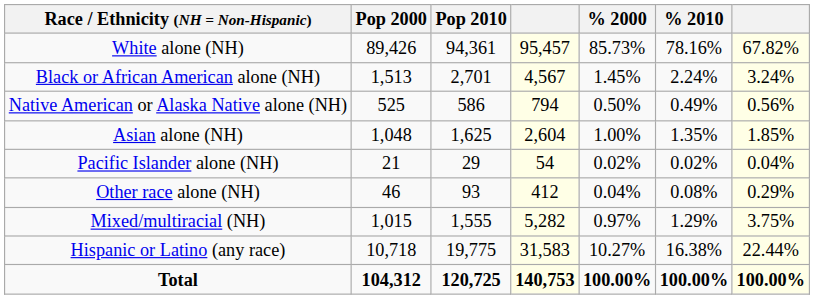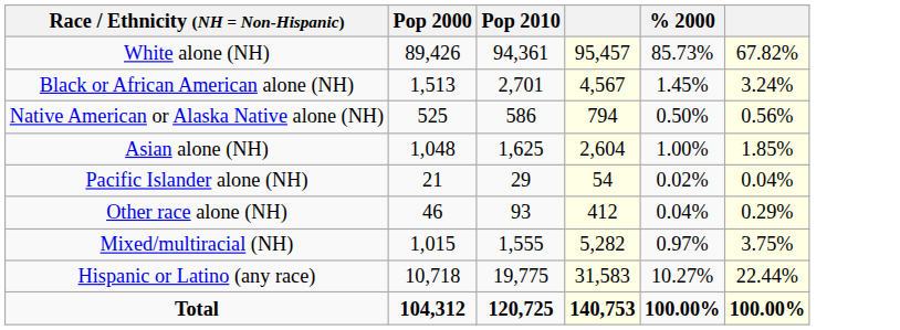- column: % 2010 | 78.16% | 2.24% | 0.49% | 1.35% | 0.02% | 0.08% | 1.29% | 16.38% | 100.00%
